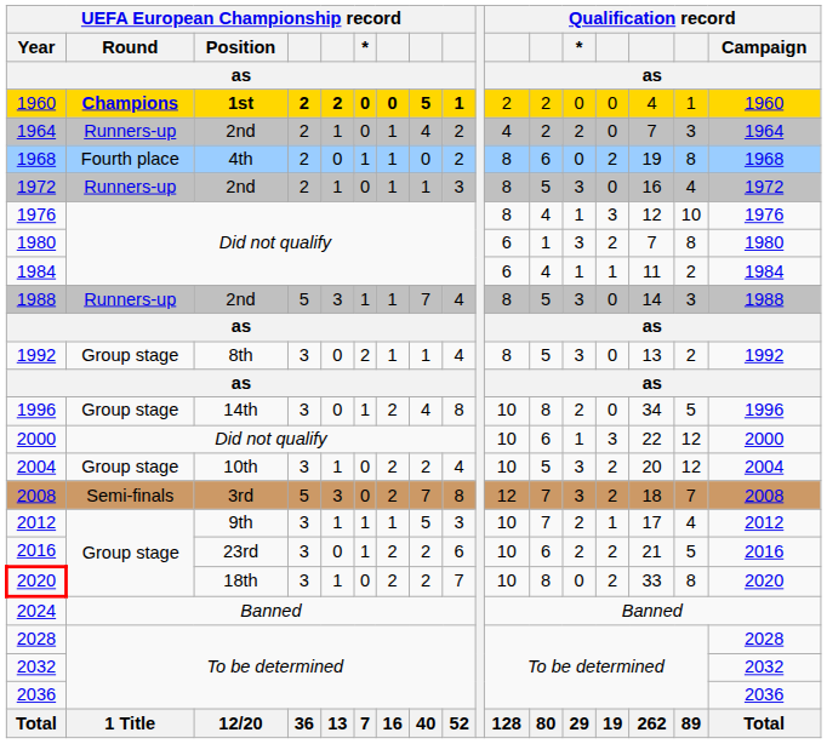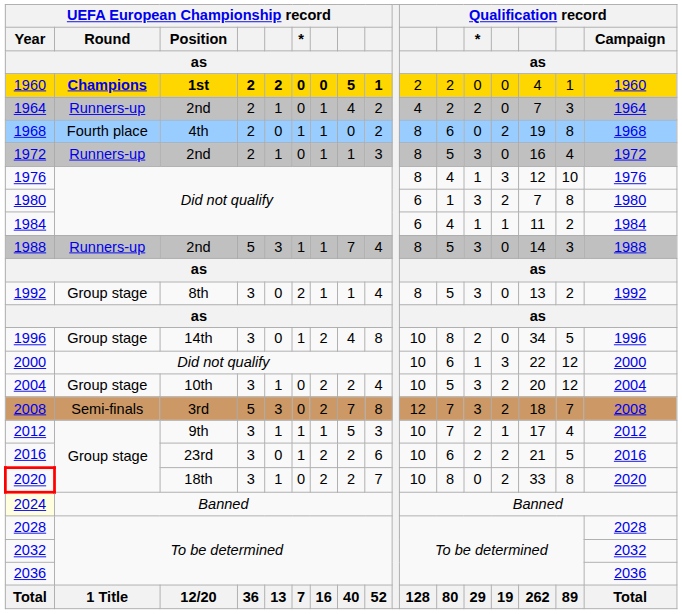2024 | UEFA European Championship record / Year / as: no background -> lightyellow background
